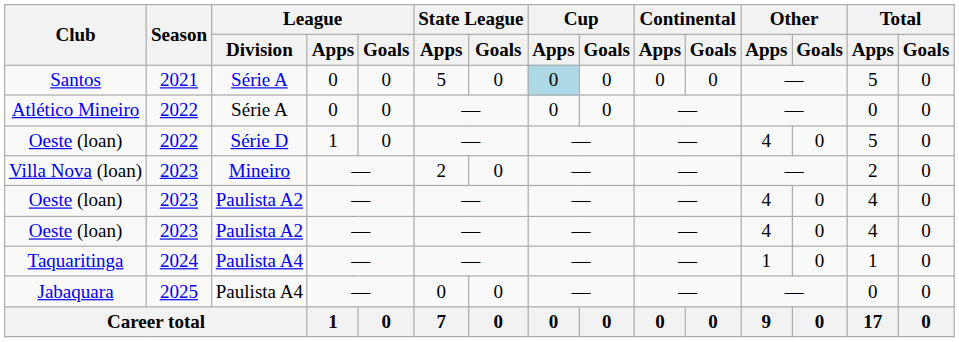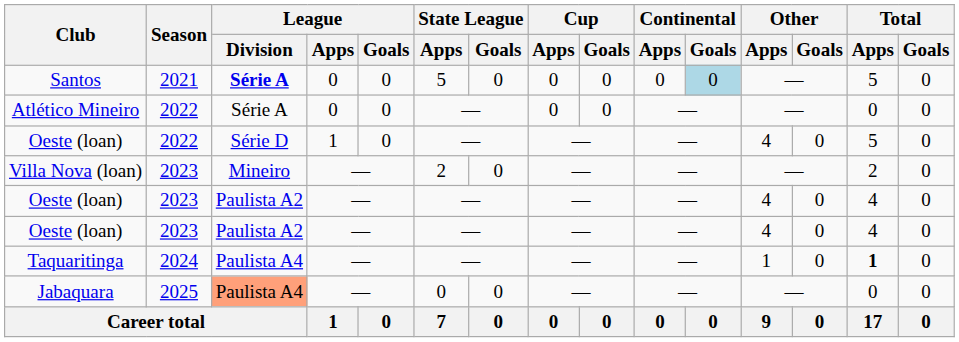Santos | League / Division: normal -> bold
Santos | Cup / Apps: lightblue background -> no background
Santos | Continental / Goals: no background -> lightblue background
Taquaritinga | Total / Apps: normal -> bold
Jabaquara | League / Division: no background -> lightsalmon background
